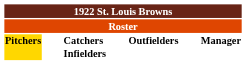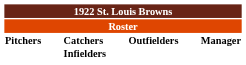Pitchers | column 1: gold background -> no background
